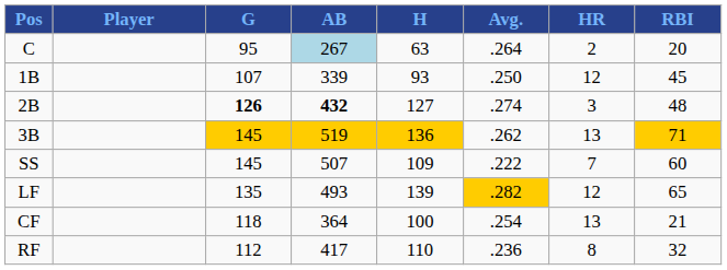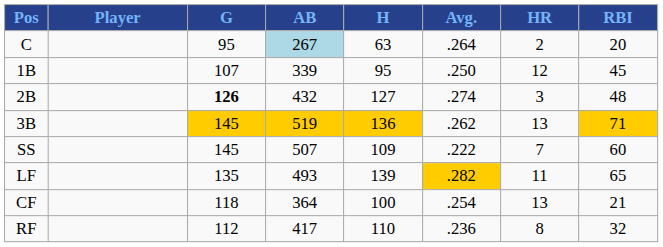1B | H: 93 -> 95
2B | AB: bold -> normal
LF | HR: 12 -> 11
